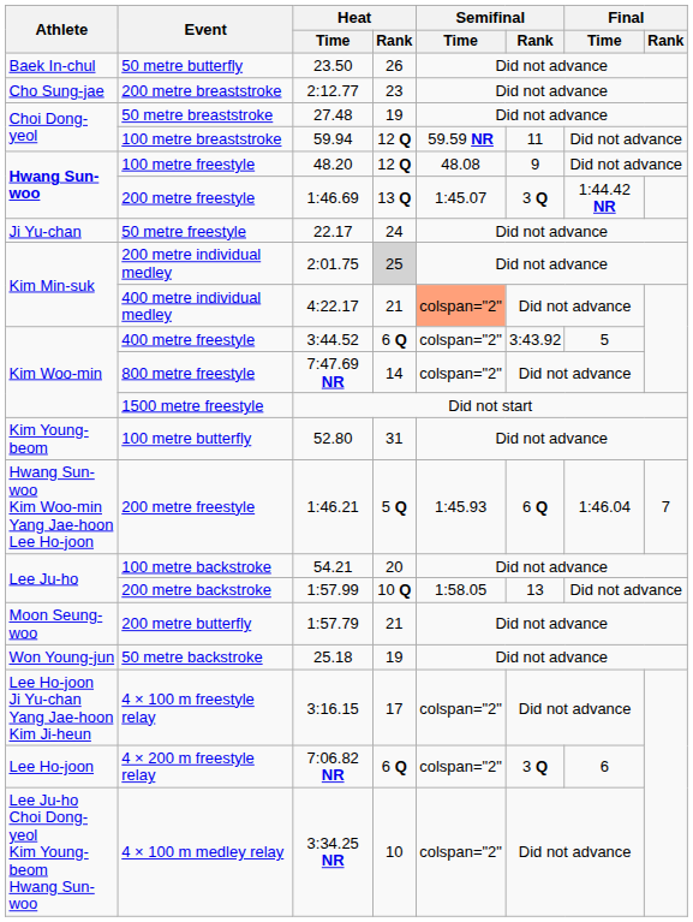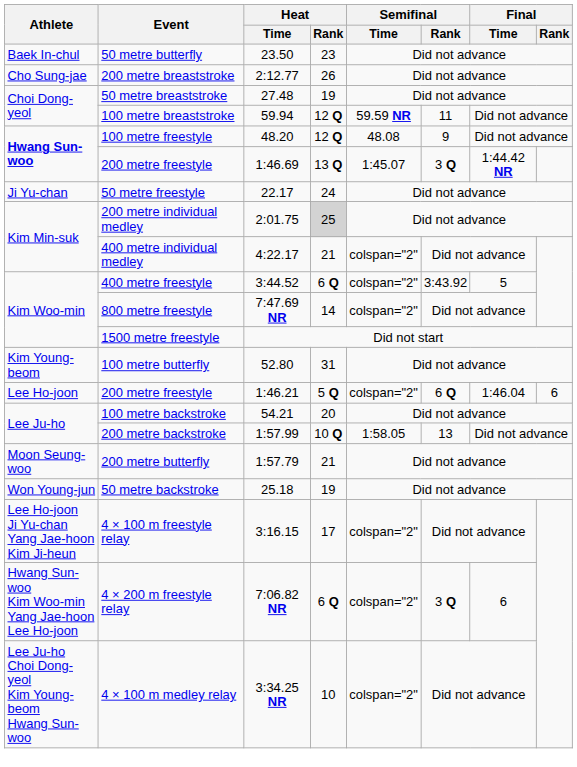50 metre butterfly | Heat / Rank: 26 -> 23
200 metre breaststroke | Heat / Rank: 23 -> 26
400 metre individual medley | Semifinal / Time: lightsalmon background -> no background
200 metre freestyle / 1:46.21 | Athlete: Hwang Sun-woo Kim Woo-min Yang Jae-hoon Lee Ho-joon -> Lee Ho-joon
200 metre freestyle / 1:46.21 | Semifinal / Time: 1:45.93 -> colspan="2"
200 metre freestyle / 1:46.21 | Final / Rank: 7 -> 6
4 × 200 m freestyle relay | Athlete: Lee Ho-joon -> Hwang Sun-woo Kim Woo-min Yang Jae-hoon Lee Ho-joon
